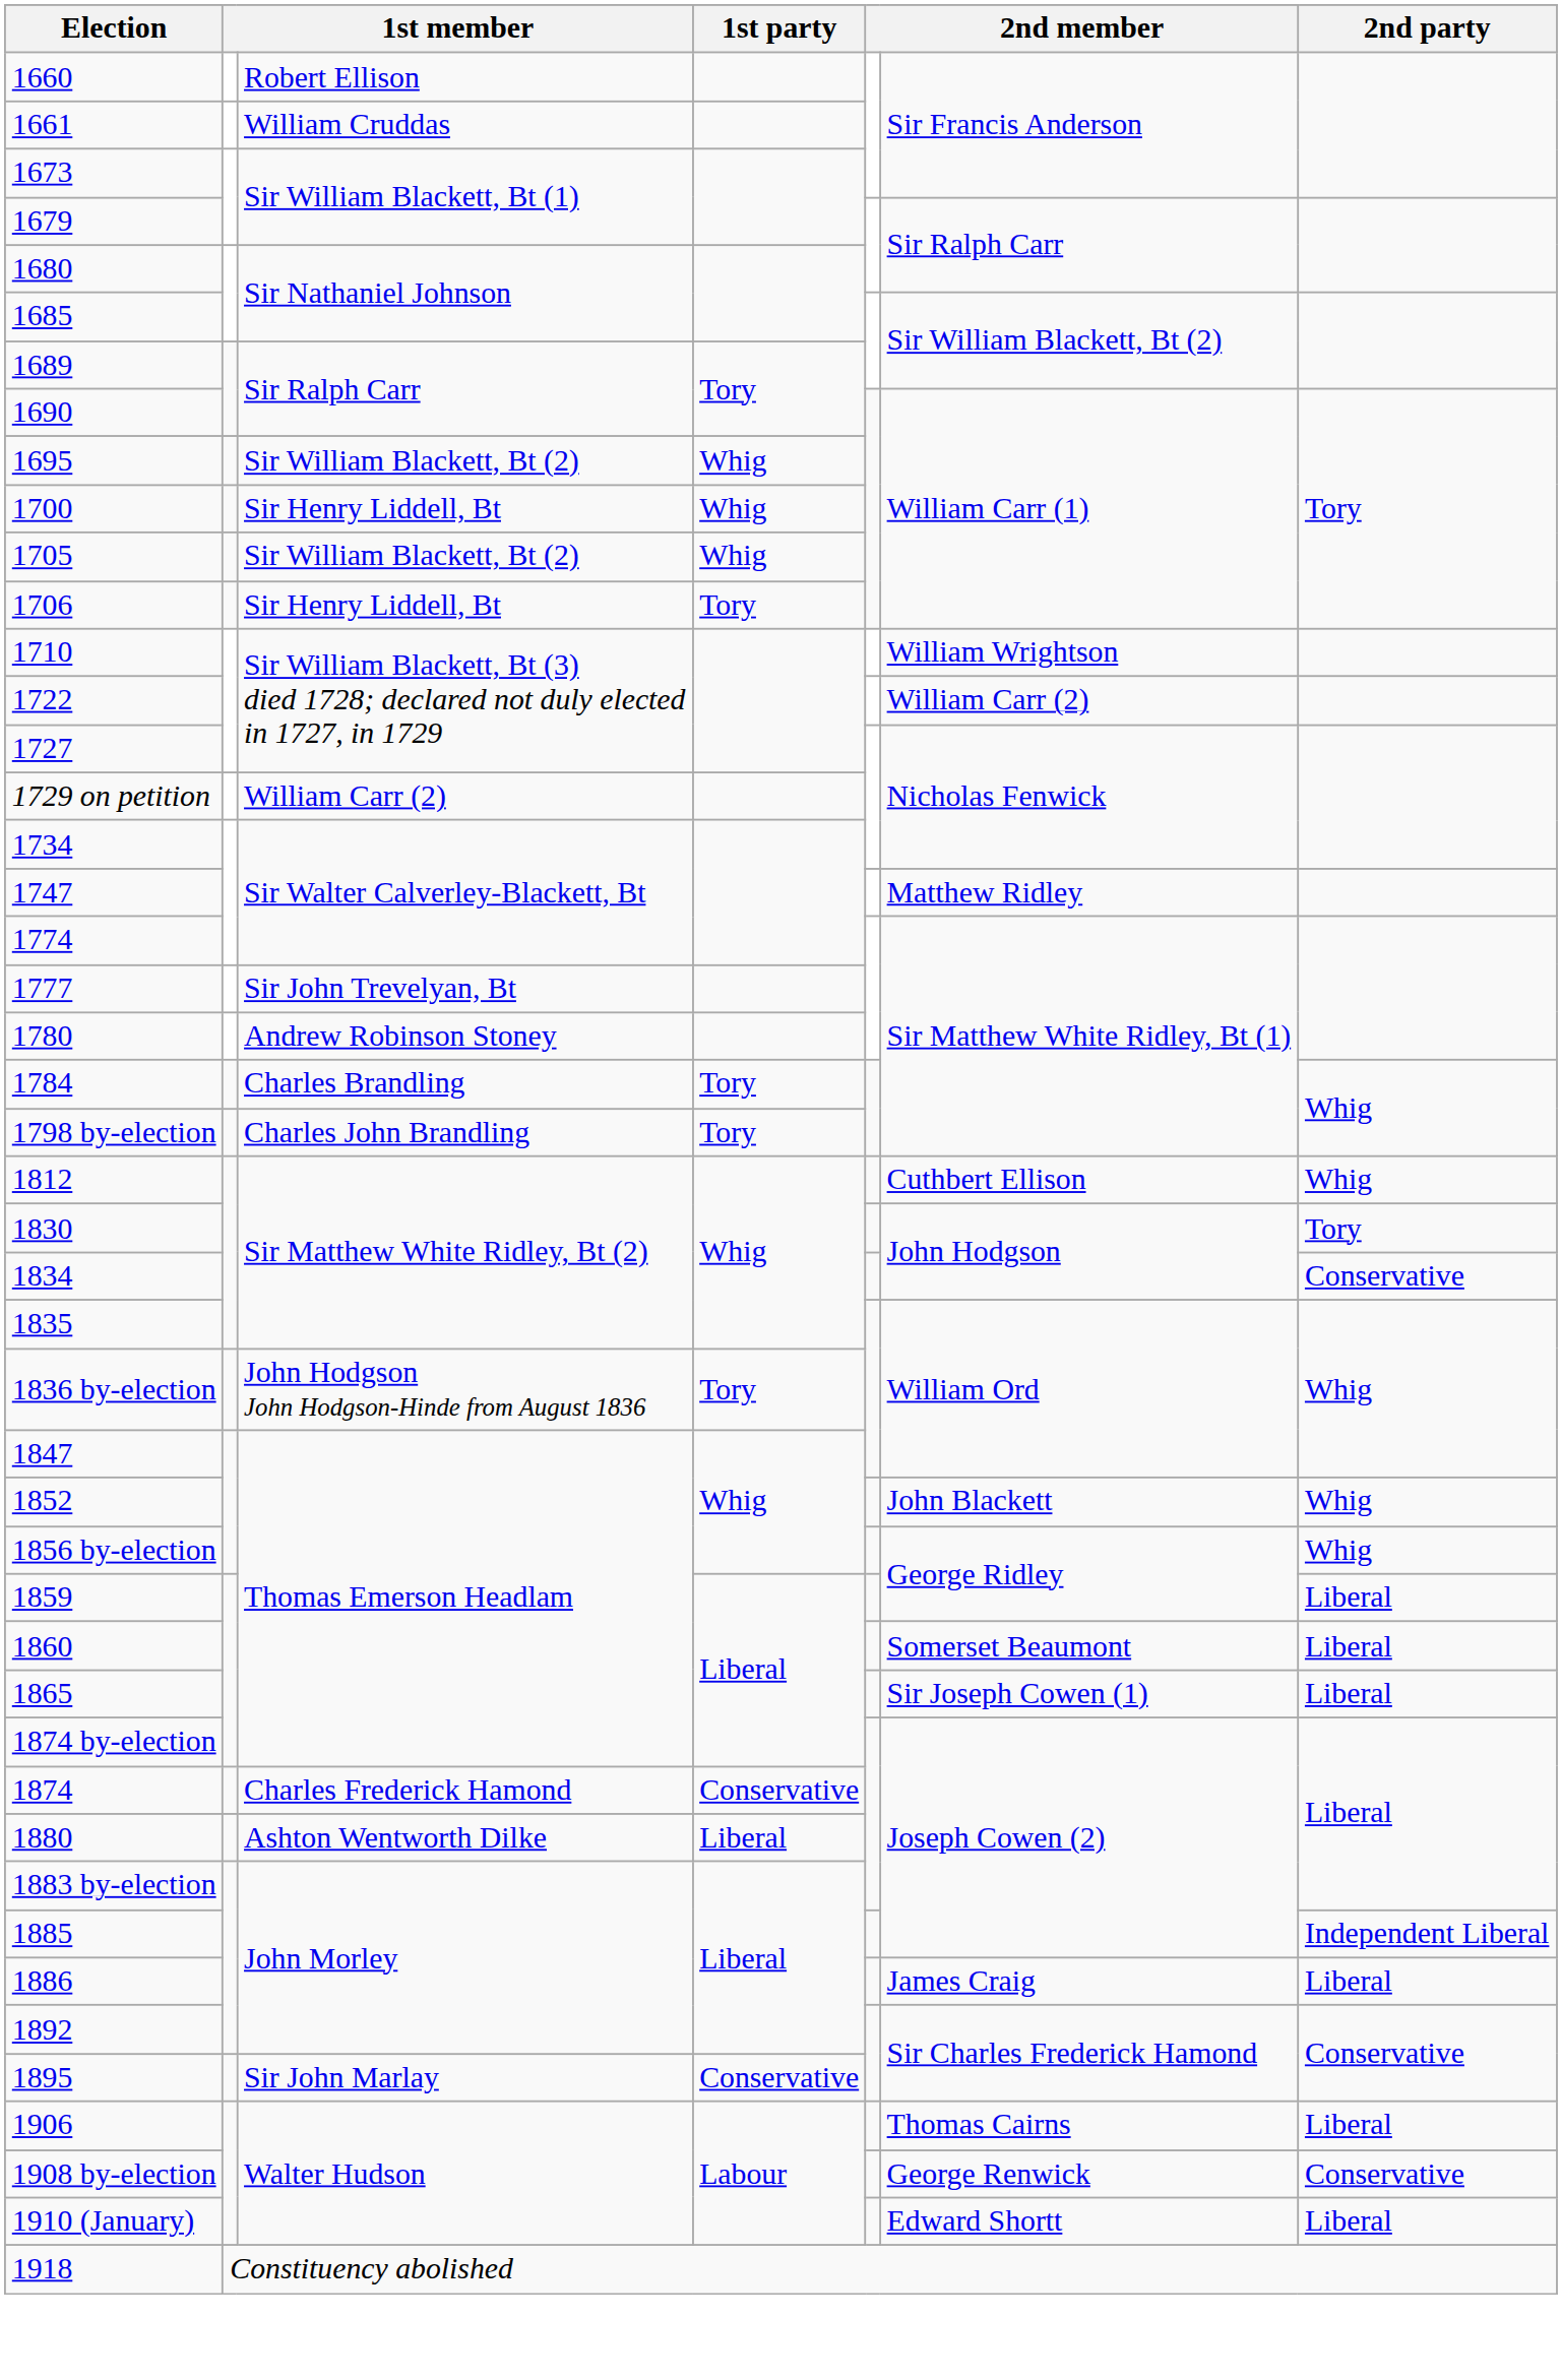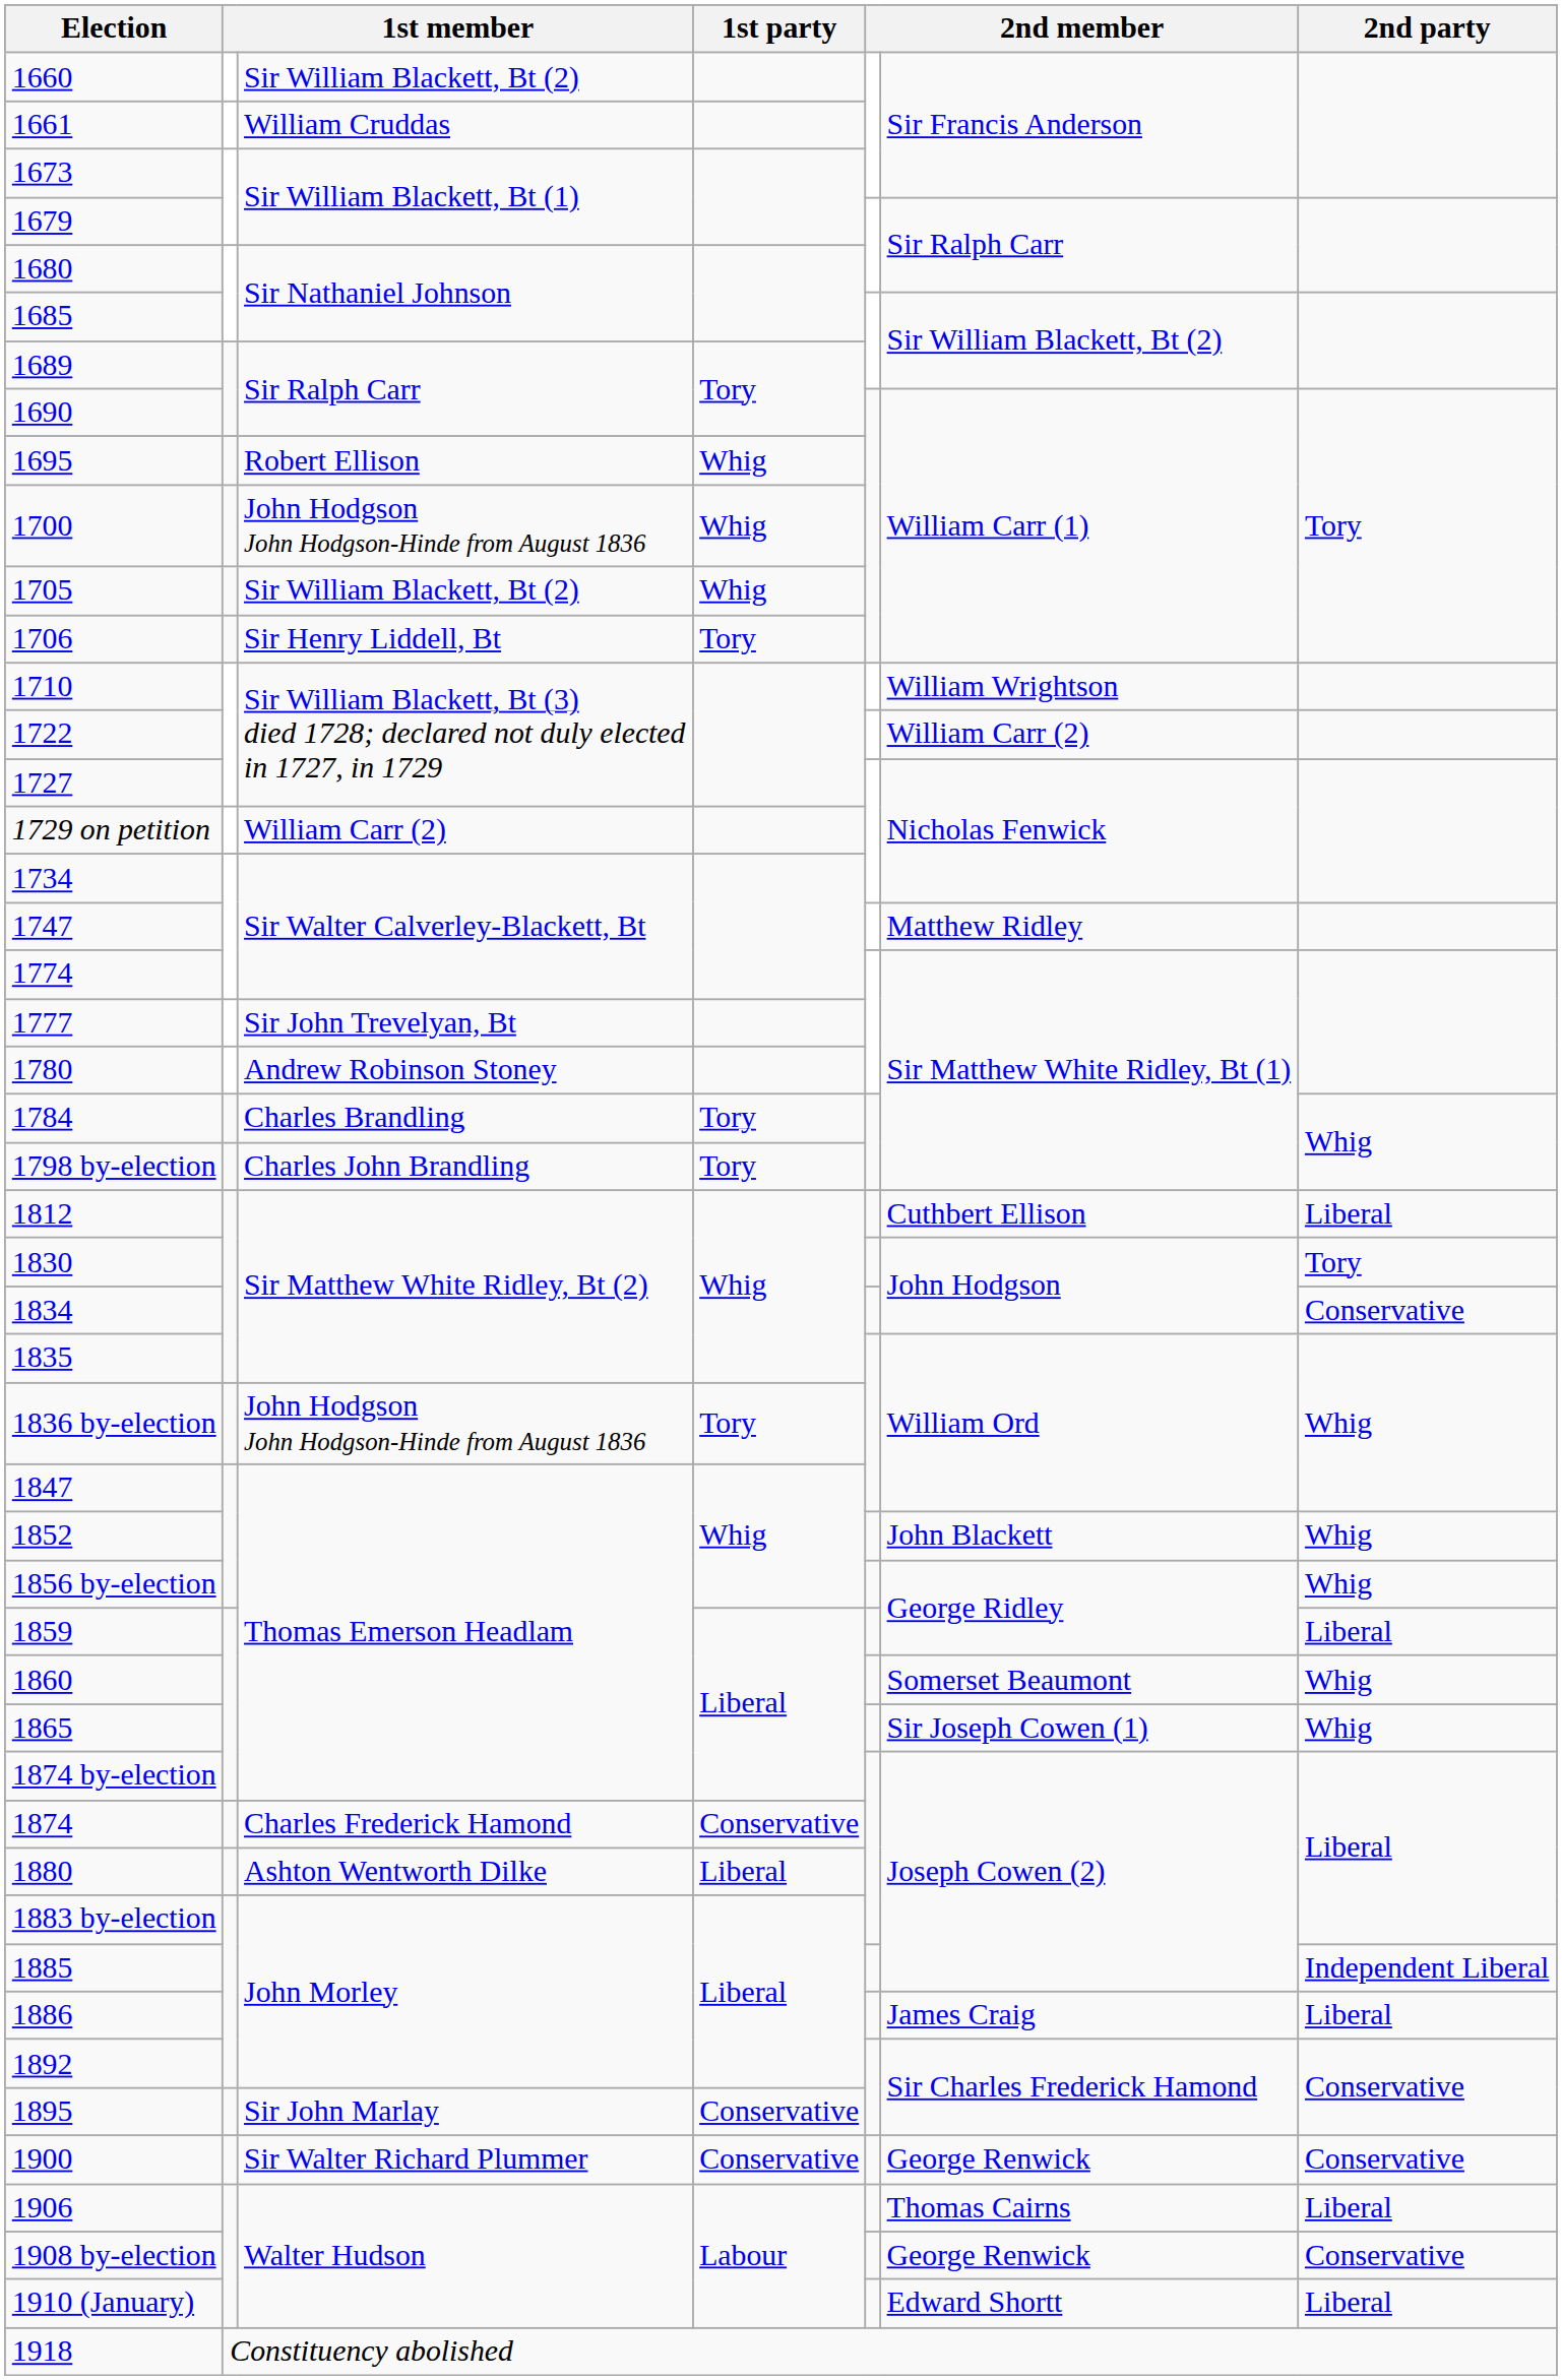1660 | column 3: Robert Ellison -> Sir William Blackett, Bt (2)
1695 | column 3: Sir William Blackett, Bt (2) -> Robert Ellison
1700 | column 3: Sir Henry Liddell, Bt -> John Hodgson John Hodgson-Hinde from August 1836
1812 | 2nd party: Whig -> Liberal
1860 | 2nd party: Liberal -> Whig
1865 | 2nd party: Liberal -> Whig
+ row: 1900 | Sir Walter Richard Plummer | Conservative | George Renwick | Conservative
